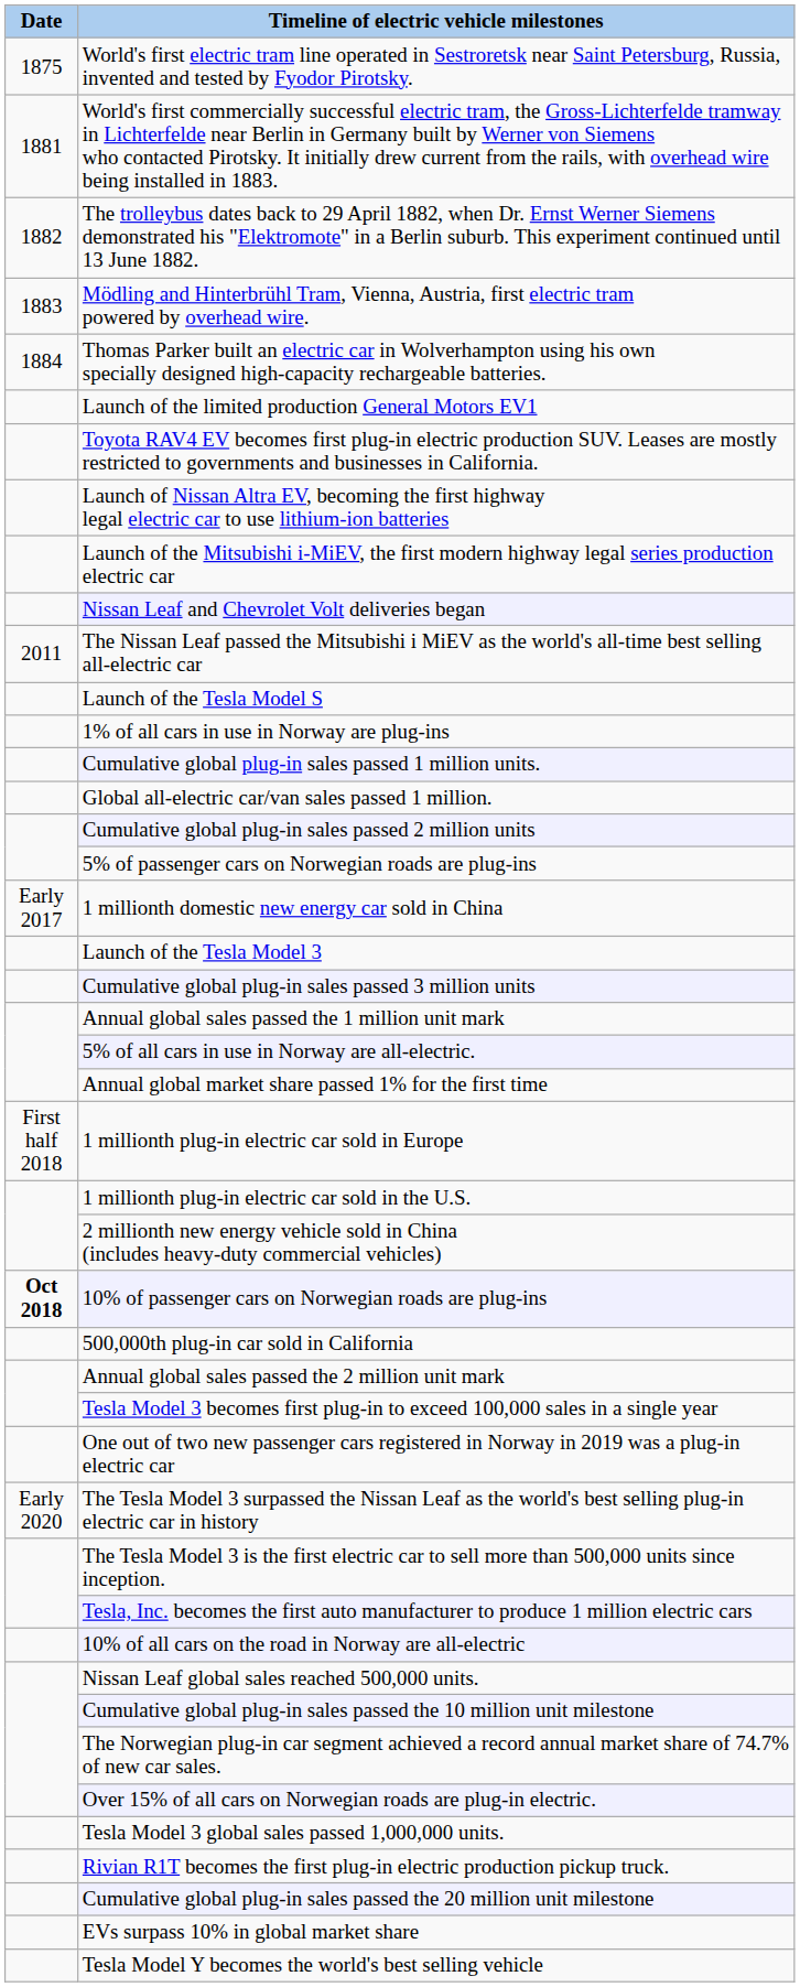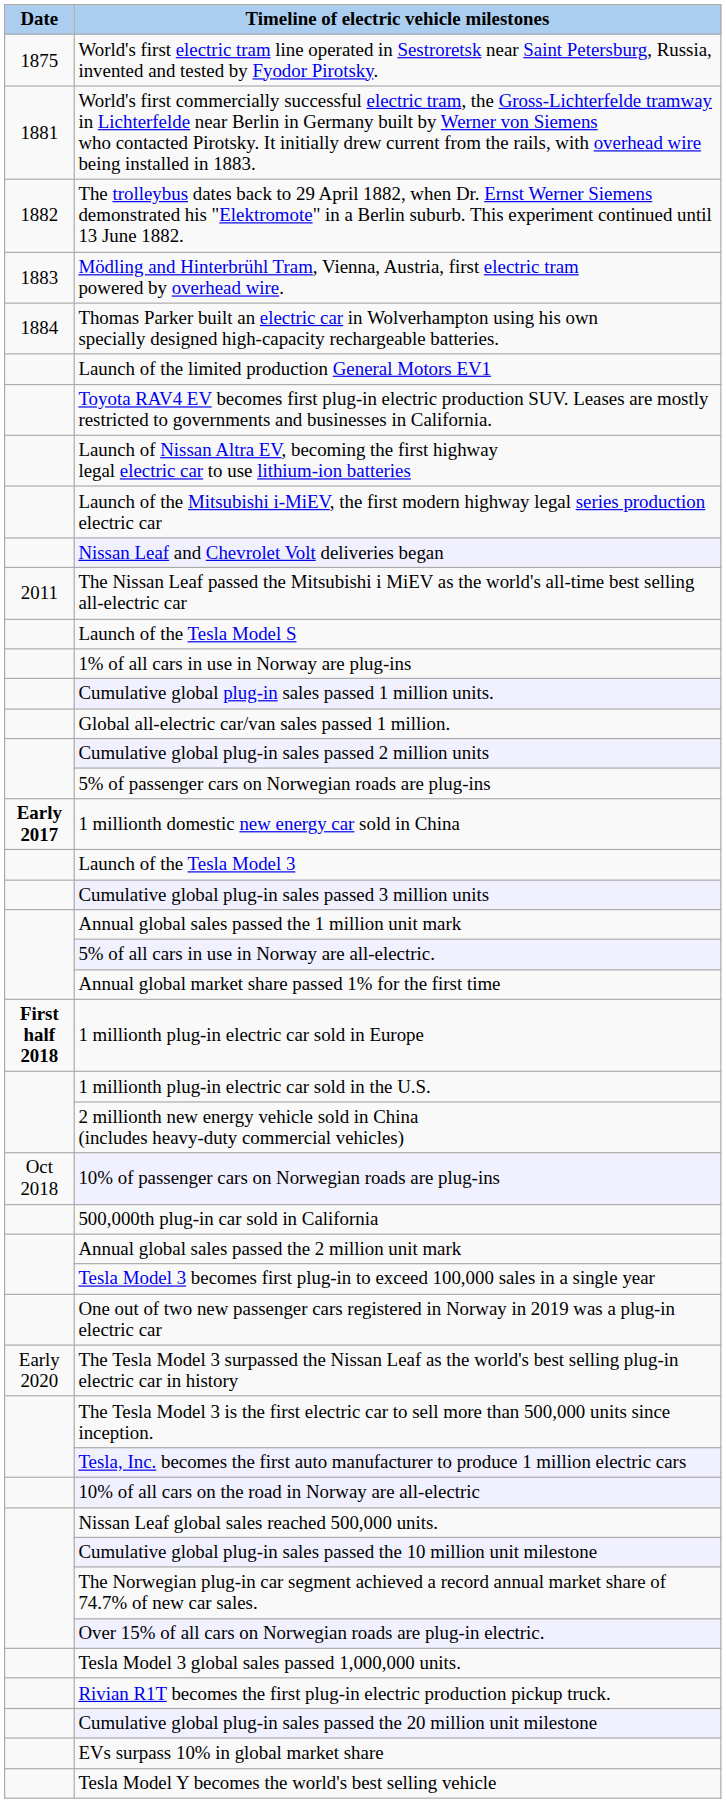1 millionth domestic new energy car sold in China | Date: normal -> bold
1 millionth plug-in electric car sold in Europe | Date: normal -> bold
10% of passenger cars on Norwegian roads are plug-ins | Date: bold -> normal
